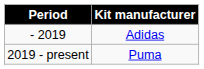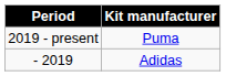rows swapped: - 2019 <-> 2019 - present
